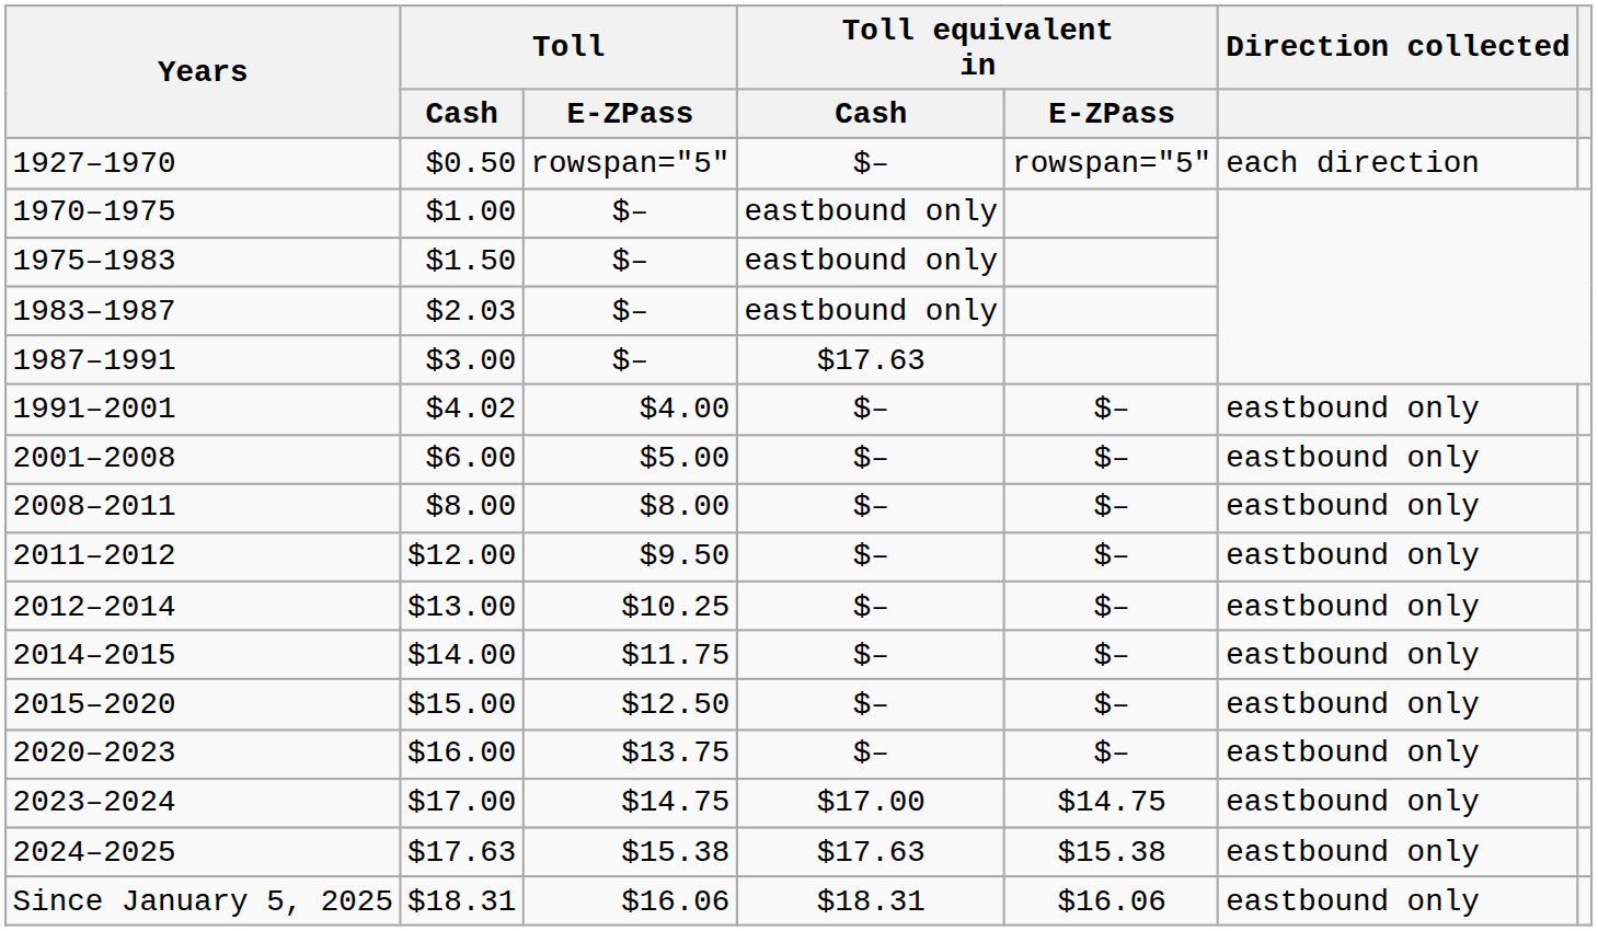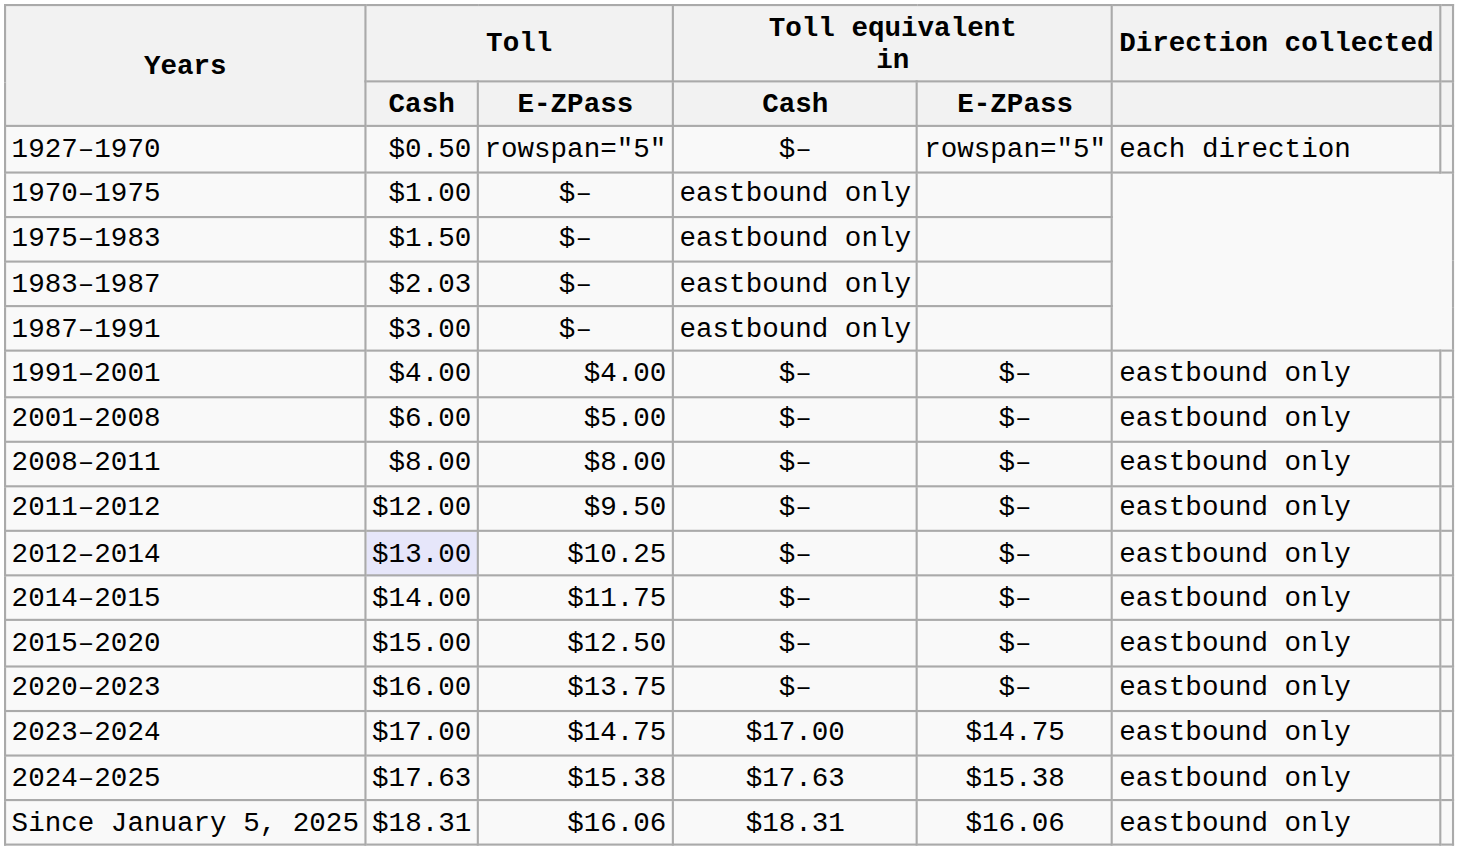1987–1991 | Toll equivalent in / Cash: $17.63 -> eastbound only
1991–2001 | Toll / Cash: $4.02 -> $4.00
2012–2014 | Toll / Cash: no background -> lavender background
